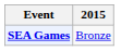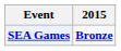SEA Games | 2015: normal -> bold
